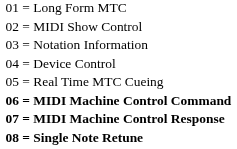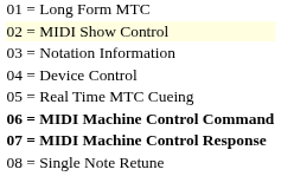row 2 | column 1: no background -> lightyellow background
row 8 | column 1: bold -> normal
